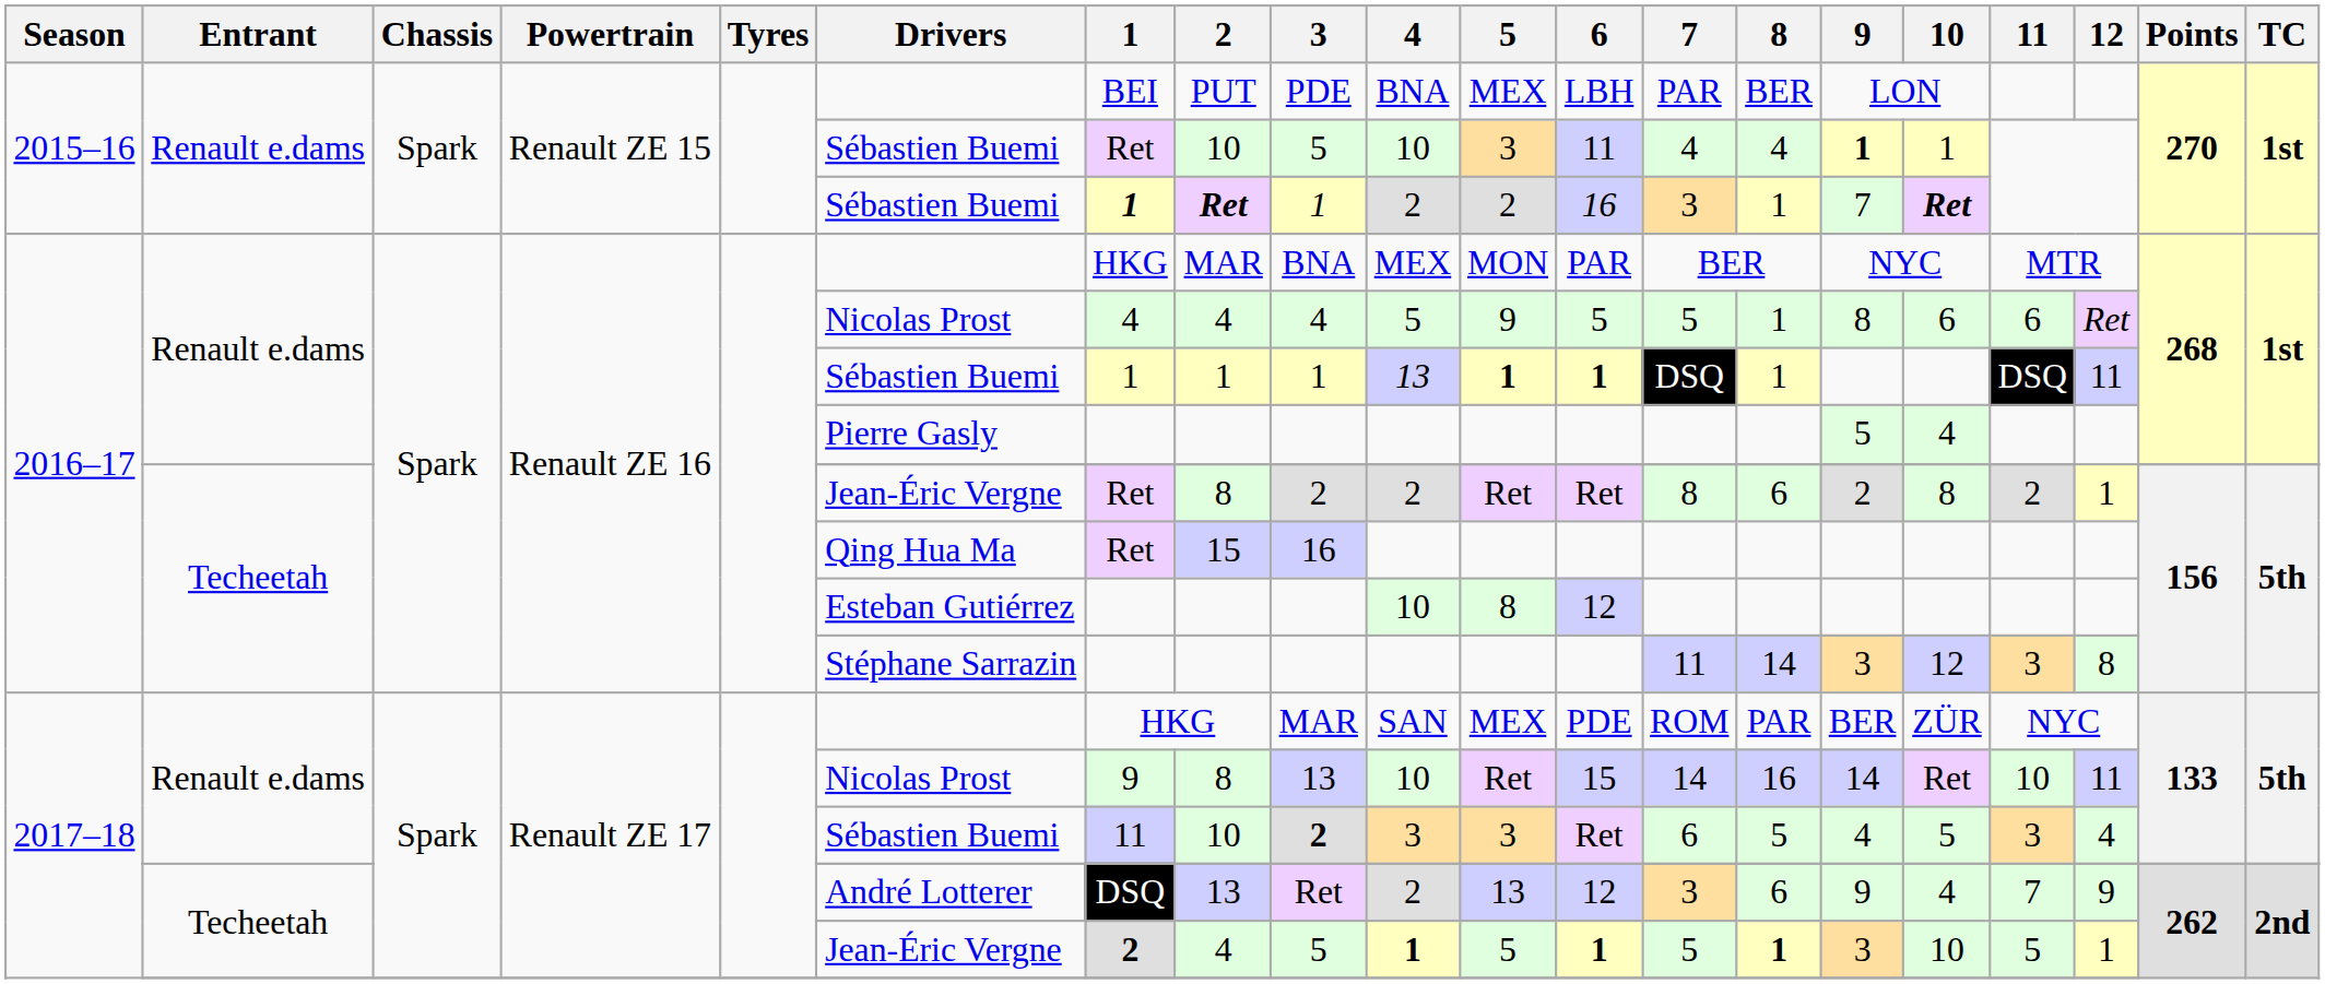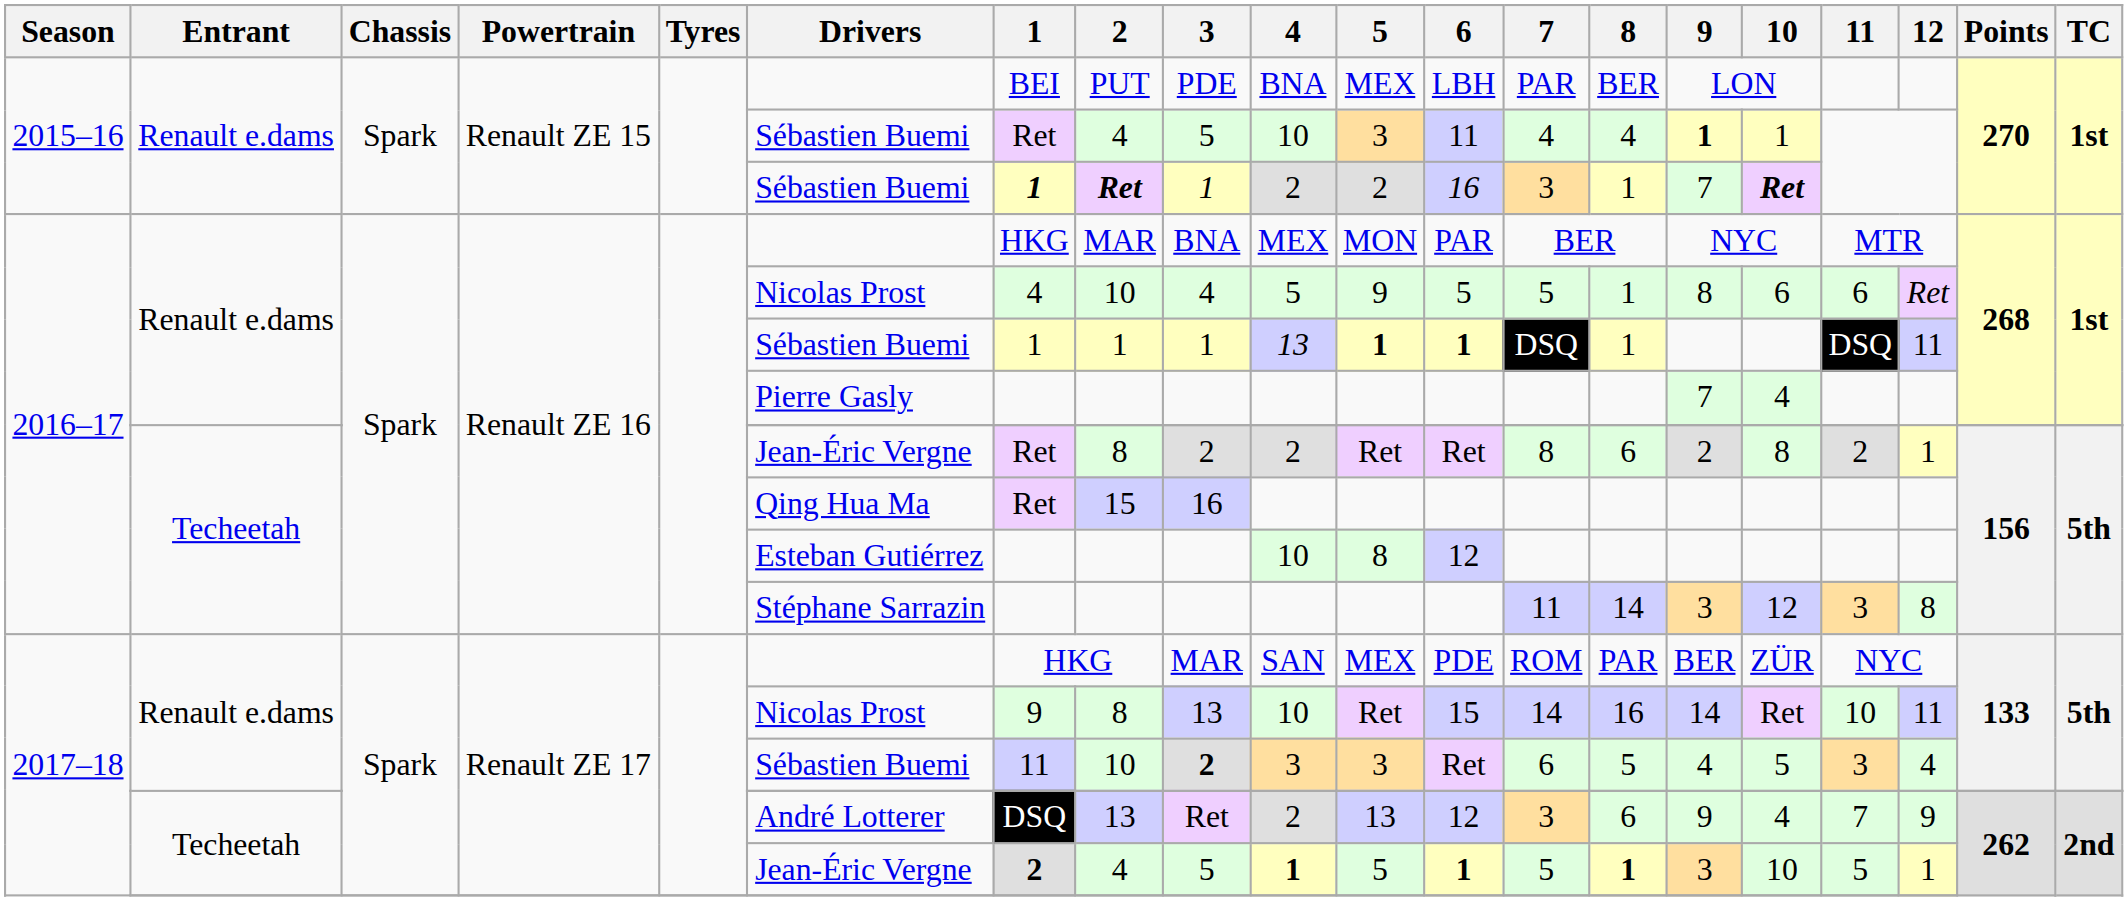row 3 | 2: 10 -> 4
row 6 | 2: 4 -> 10
row 8 | 9: 5 -> 7
